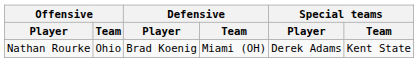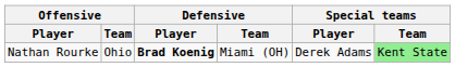Nathan Rourke | Defensive / Player: normal -> bold
Nathan Rourke | Special teams / Team: no background -> lightgreen background
